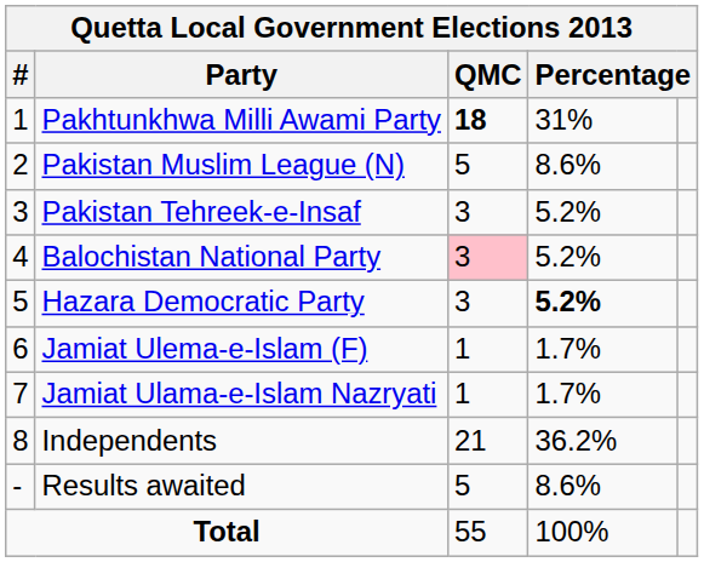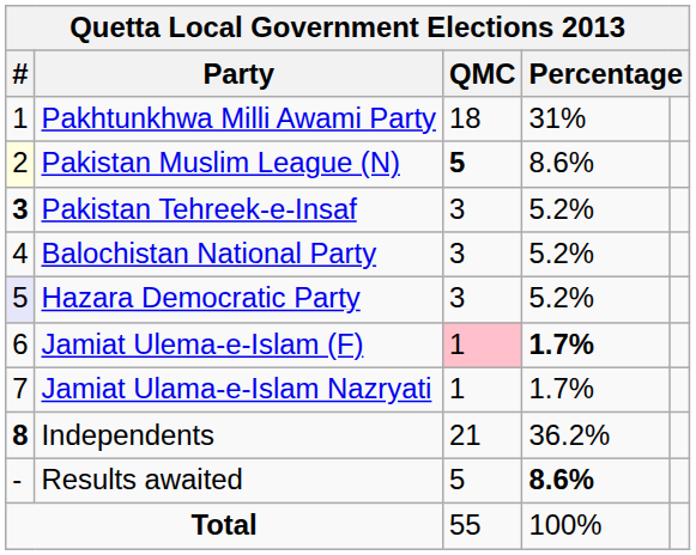Pakhtunkhwa Milli Awami Party | QMC: bold -> normal
Pakistan Muslim League (N) | #: no background -> lightyellow background
Pakistan Muslim League (N) | QMC: normal -> bold
Pakistan Tehreek-e-Insaf | #: normal -> bold
Balochistan National Party | QMC: pink background -> no background
Hazara Democratic Party | #: no background -> lavender background
Hazara Democratic Party | column 4: bold -> normal
Jamiat Ulema-e-Islam (F) | QMC: no background -> pink background
Jamiat Ulema-e-Islam (F) | column 4: normal -> bold
Independents | #: normal -> bold
Results awaited | column 4: normal -> bold
